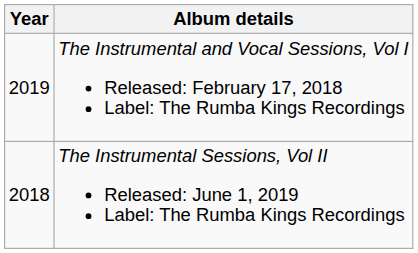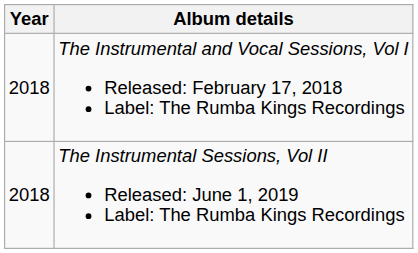row 2 | Year: 2019 -> 2018
